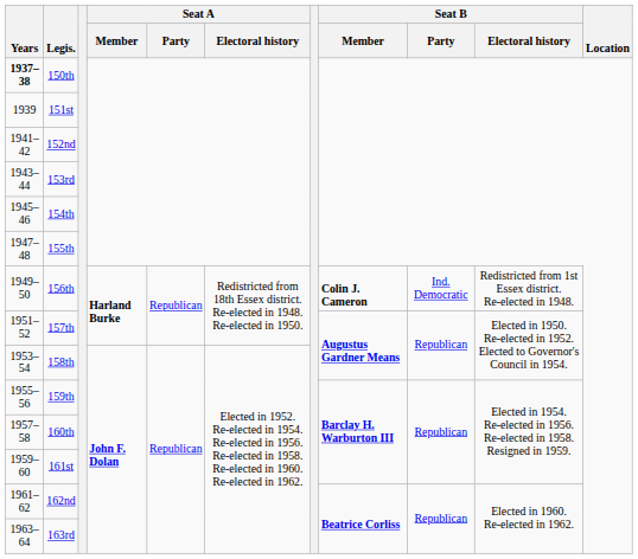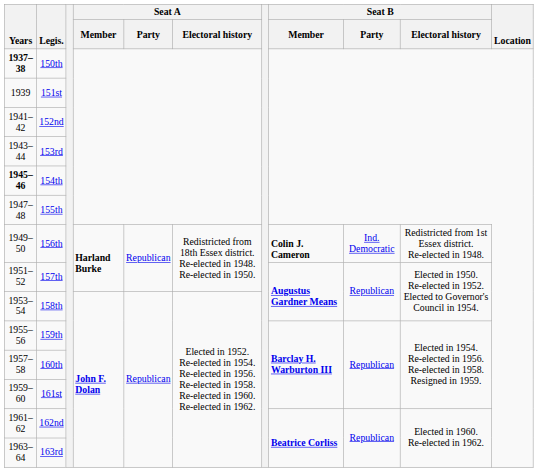154th | Years: normal -> bold
